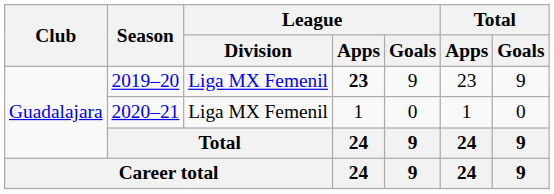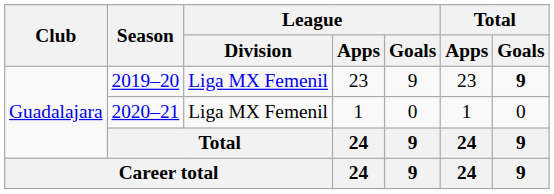2019–20 | League / Apps: bold -> normal
2019–20 | Total / Goals: normal -> bold
